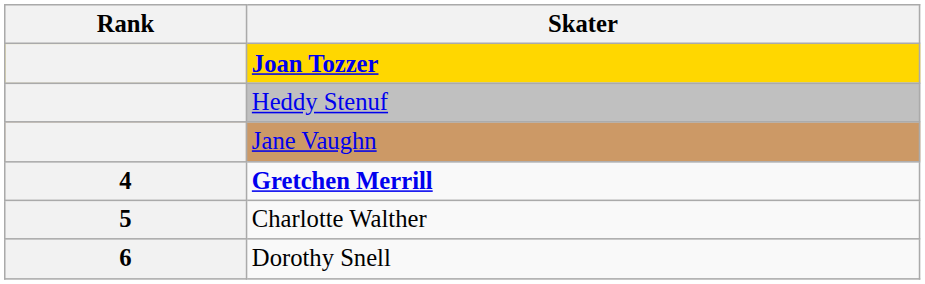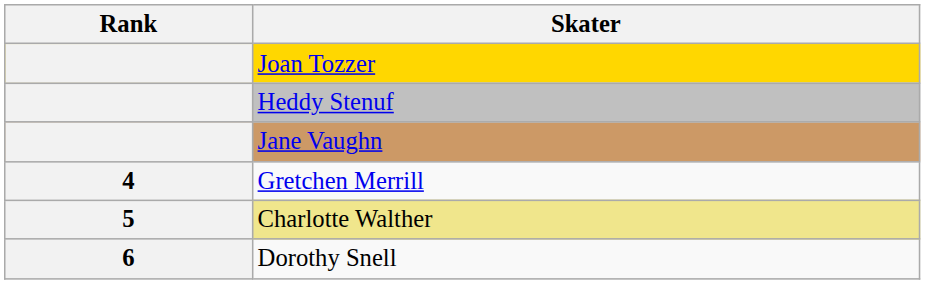Joan Tozzer | Skater: bold -> normal
Gretchen Merrill | Skater: bold -> normal
Charlotte Walther | Skater: no background -> khaki background
